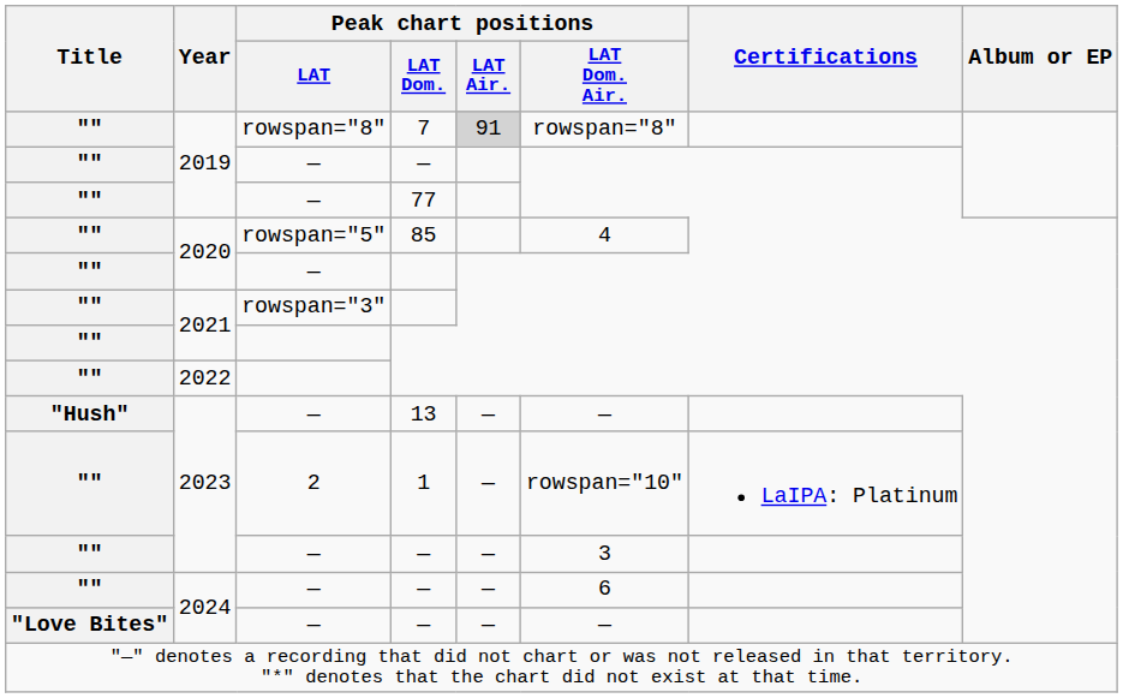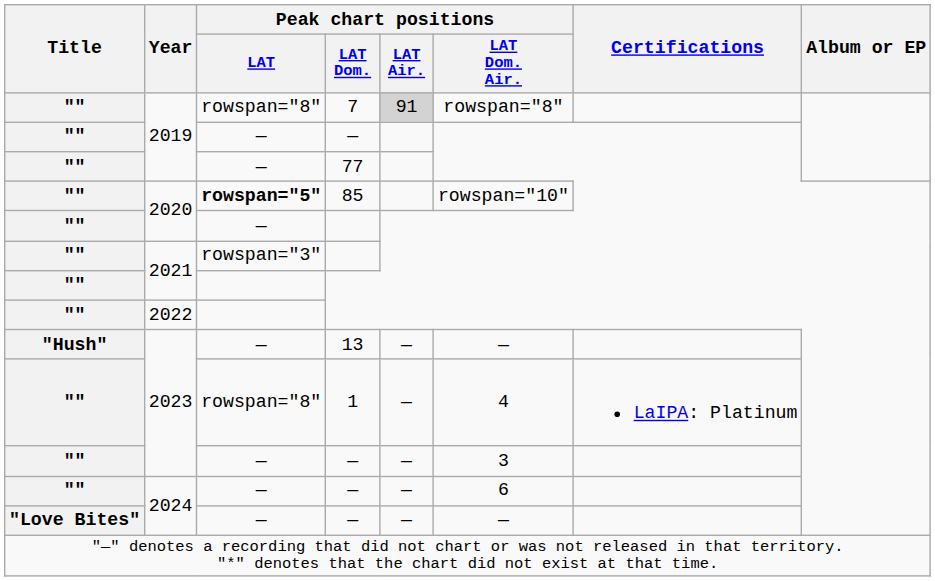85 | Peak chart positions / LAT: normal -> bold
85 | Peak chart positions / LAT Dom. Air.: 4 -> rowspan="10"
1 | Peak chart positions / LAT: 2 -> rowspan="8"
1 | Peak chart positions / LAT Dom. Air.: rowspan="10" -> 4
